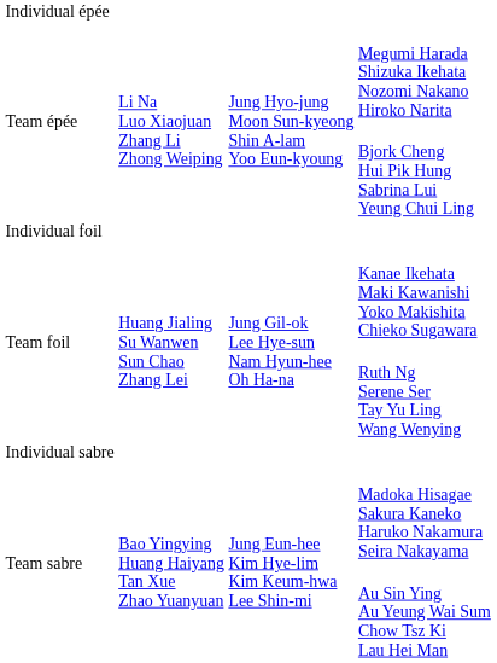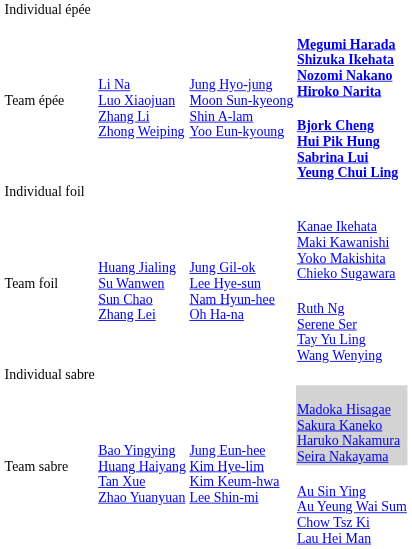Megumi Harada Shizuka Ikehata Nozomi Nakano Hiroko Narita | column 4: normal -> bold
Bjork Cheng Hui Pik Hung Sabrina Lui Yeung Chui Ling | column 4: normal -> bold
Madoka Hisagae Sakura Kaneko Haruko Nakamura Seira Nakayama | column 4: no background -> lightgrey background
